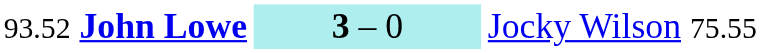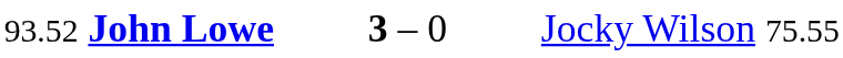93.52 John Lowe | column 2: paleturquoise background -> no background
